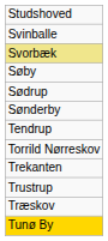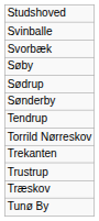row 3 | column 1: khaki background -> no background
row 12 | column 1: gold background -> no background
